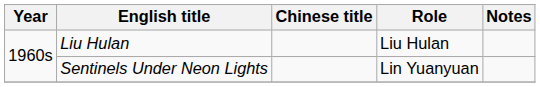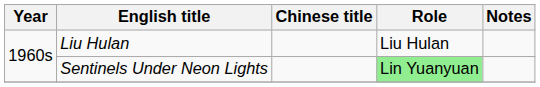Sentinels Under Neon Lights | Role: no background -> lightgreen background
